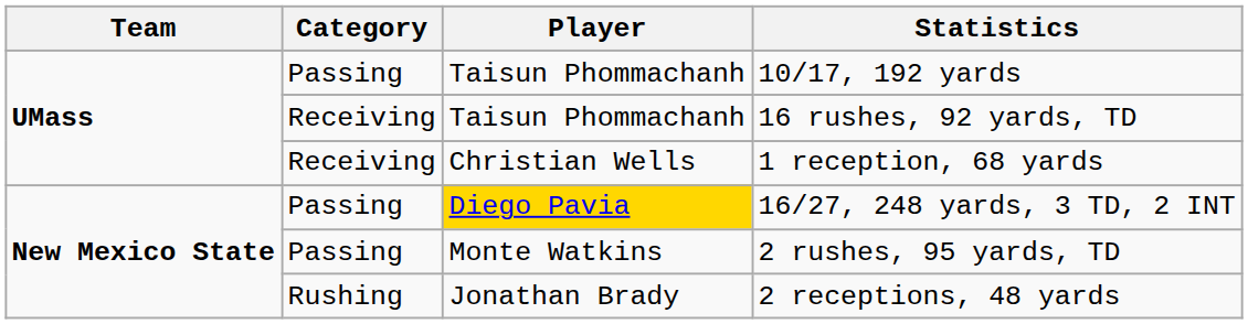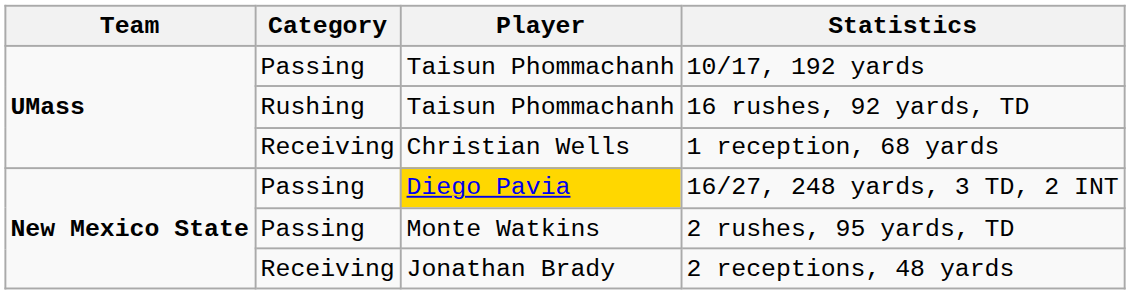16 rushes, 92 yards, TD | Category: Receiving -> Rushing
2 receptions, 48 yards | Category: Rushing -> Receiving
